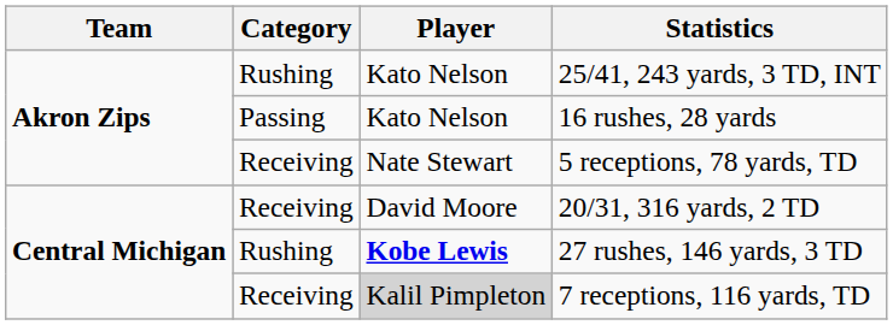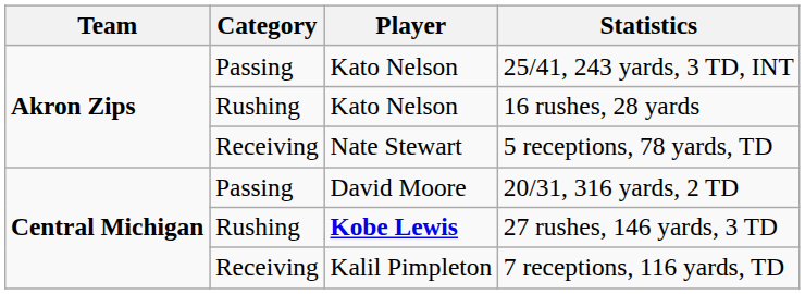25/41, 243 yards, 3 TD, INT | Category: Rushing -> Passing
16 rushes, 28 yards | Category: Passing -> Rushing
20/31, 316 yards, 2 TD | Category: Receiving -> Passing
7 receptions, 116 yards, TD | Player: lightgrey background -> no background
